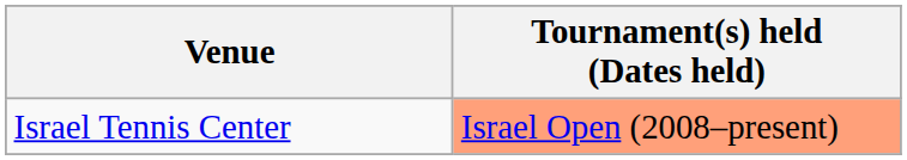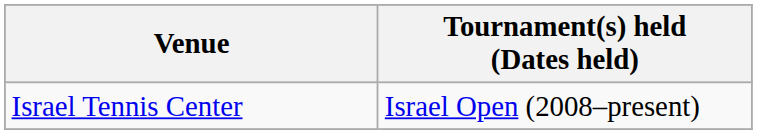Israel Tennis Center | Tournament(s) held (Dates held): lightsalmon background -> no background
